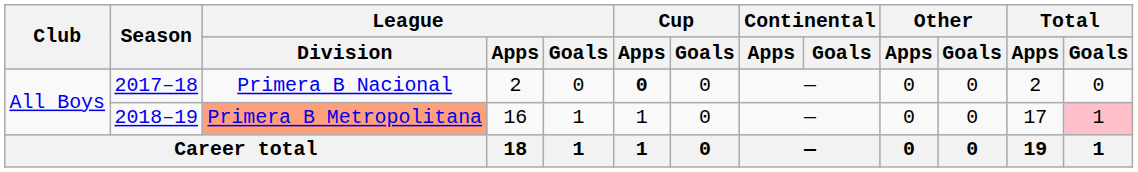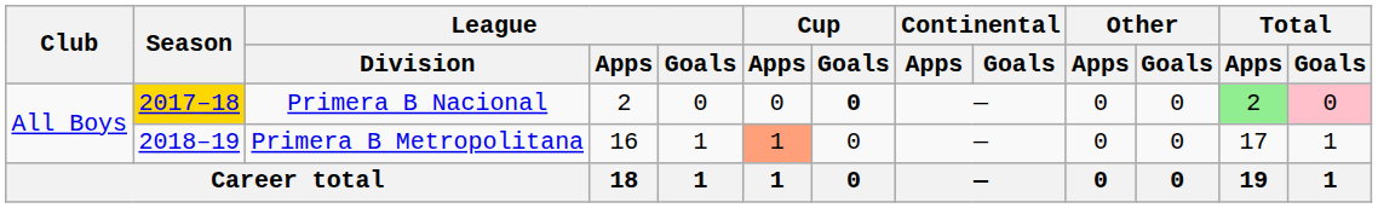row 3 | Season: no background -> gold background
row 3 | Cup / Apps: bold -> normal
row 3 | Cup / Goals: normal -> bold
row 3 | Total / Apps: no background -> lightgreen background
row 3 | Total / Goals: no background -> pink background
row 4 | League / Division: lightsalmon background -> no background
row 4 | Cup / Apps: no background -> lightsalmon background
row 4 | Total / Goals: pink background -> no background
